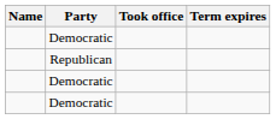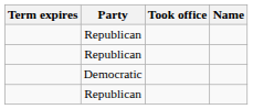columns swapped: Name <-> Term expires
row 2 | Party: Democratic -> Republican
row 5 | Party: Democratic -> Republican
